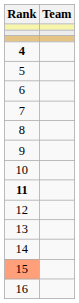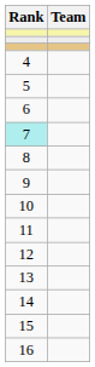row 5 | Rank: bold -> normal
row 8 | Rank: no background -> paleturquoise background
row 12 | Rank: bold -> normal
row 16 | Rank: lightsalmon background -> no background
